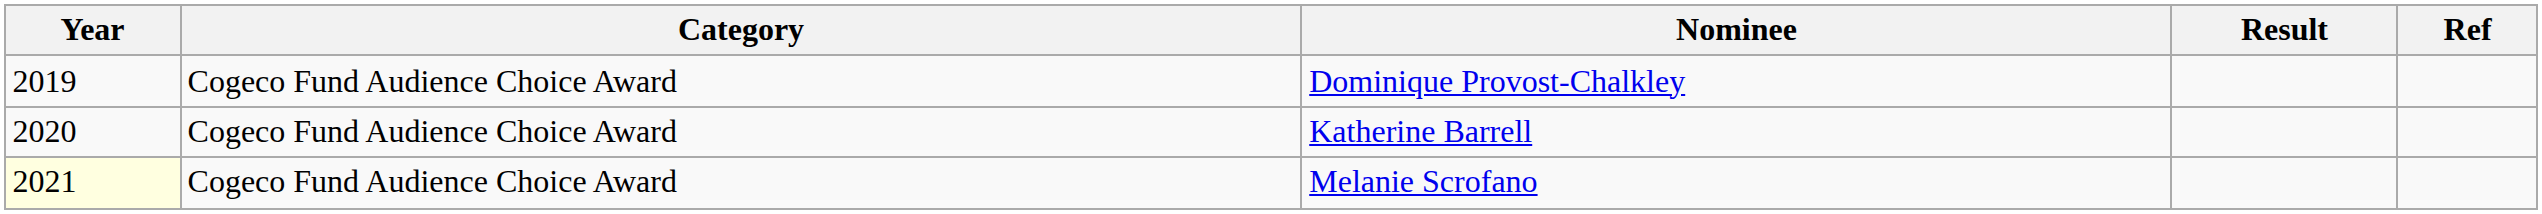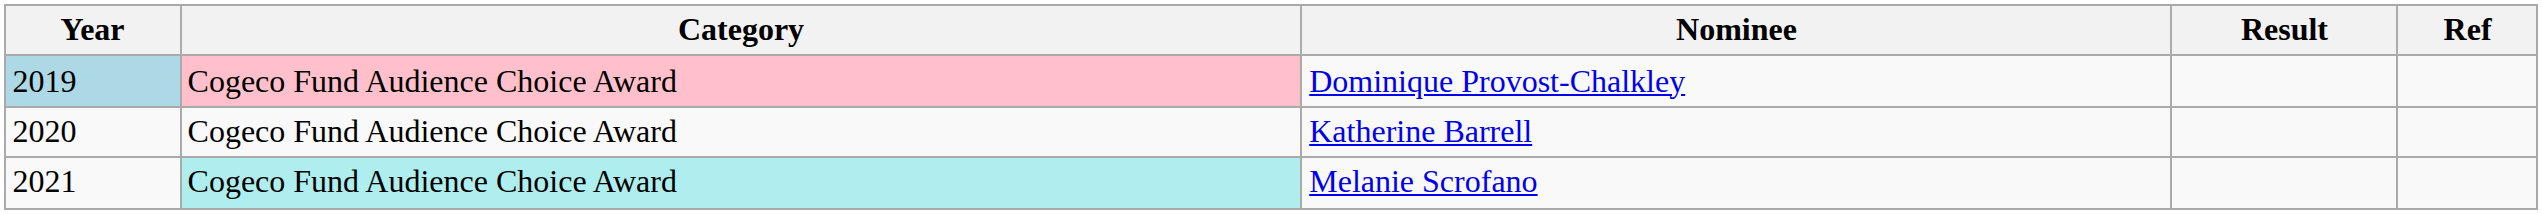Dominique Provost-Chalkley | Year: no background -> lightblue background
Dominique Provost-Chalkley | Category: no background -> pink background
Melanie Scrofano | Year: lightyellow background -> no background
Melanie Scrofano | Category: no background -> paleturquoise background
